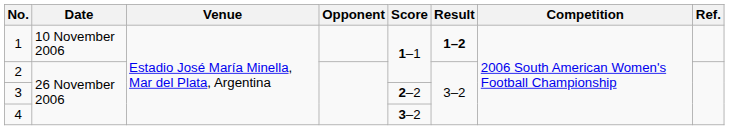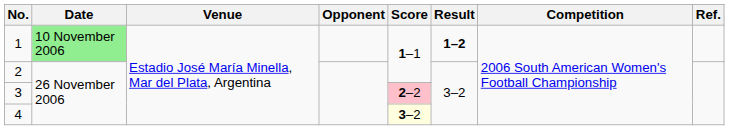1 | Date: no background -> lightgreen background
3 | Score: no background -> pink background
4 | Score: no background -> lightyellow background
